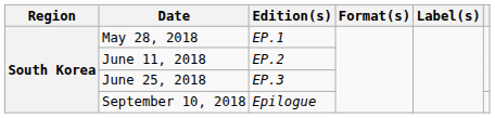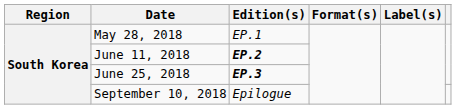June 11, 2018 | Edition(s): normal -> bold
June 25, 2018 | Edition(s): normal -> bold
